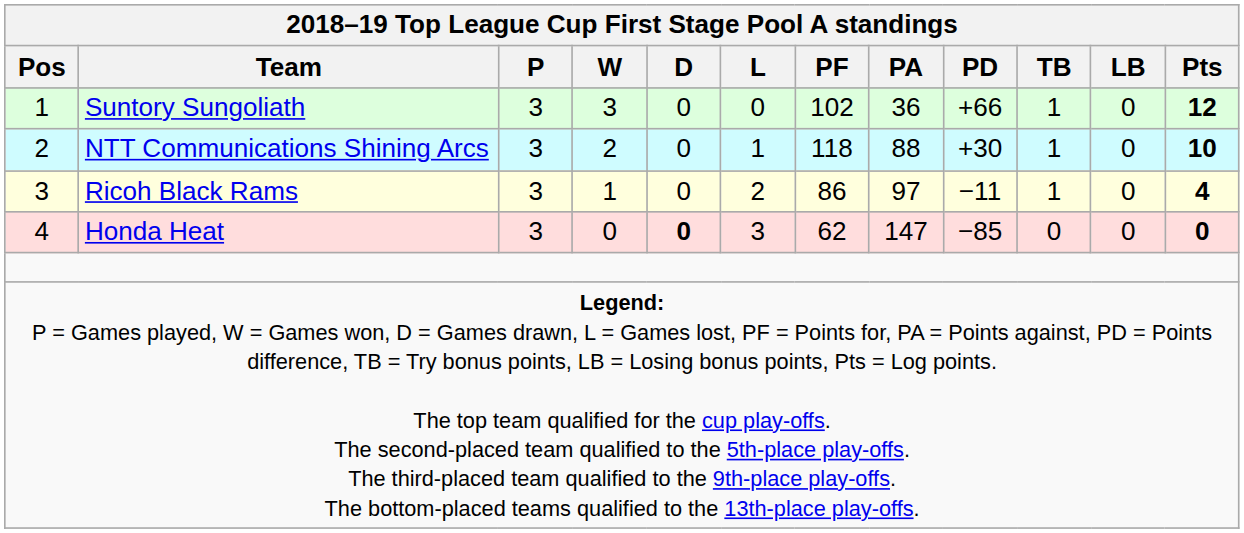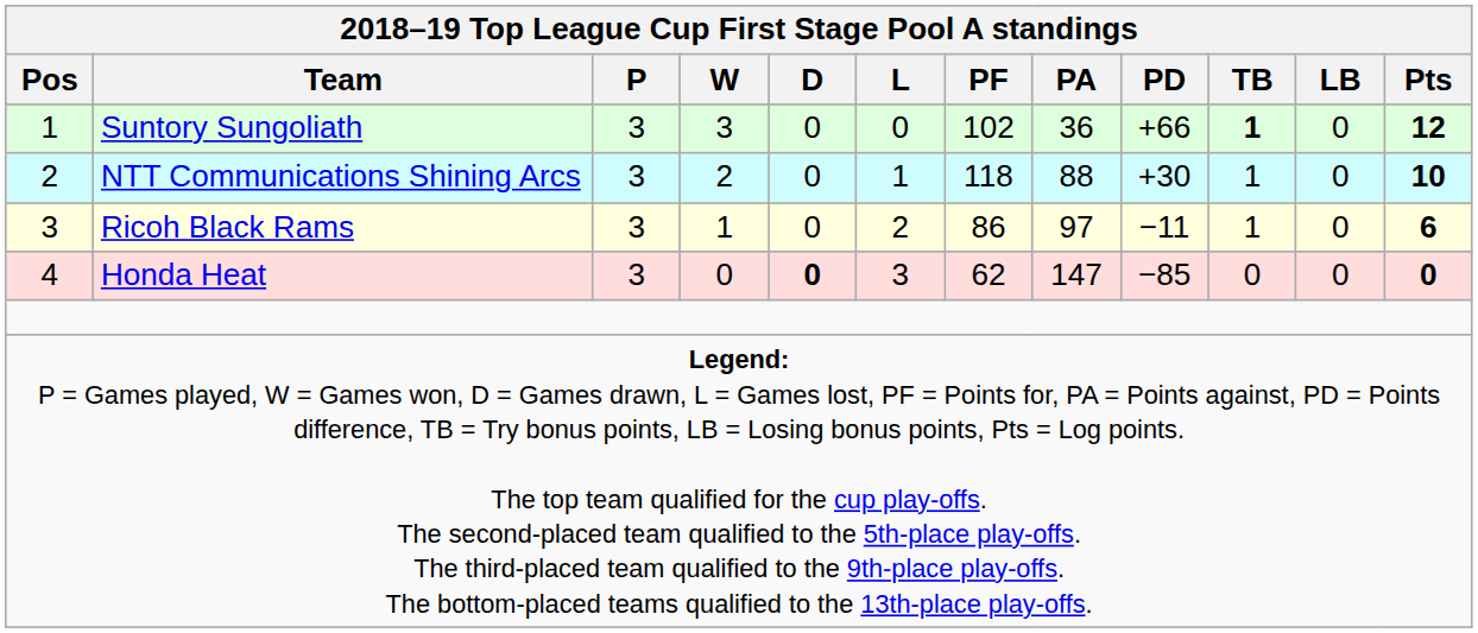Suntory Sungoliath | TB: normal -> bold
Ricoh Black Rams | Pts: 4 -> 6
